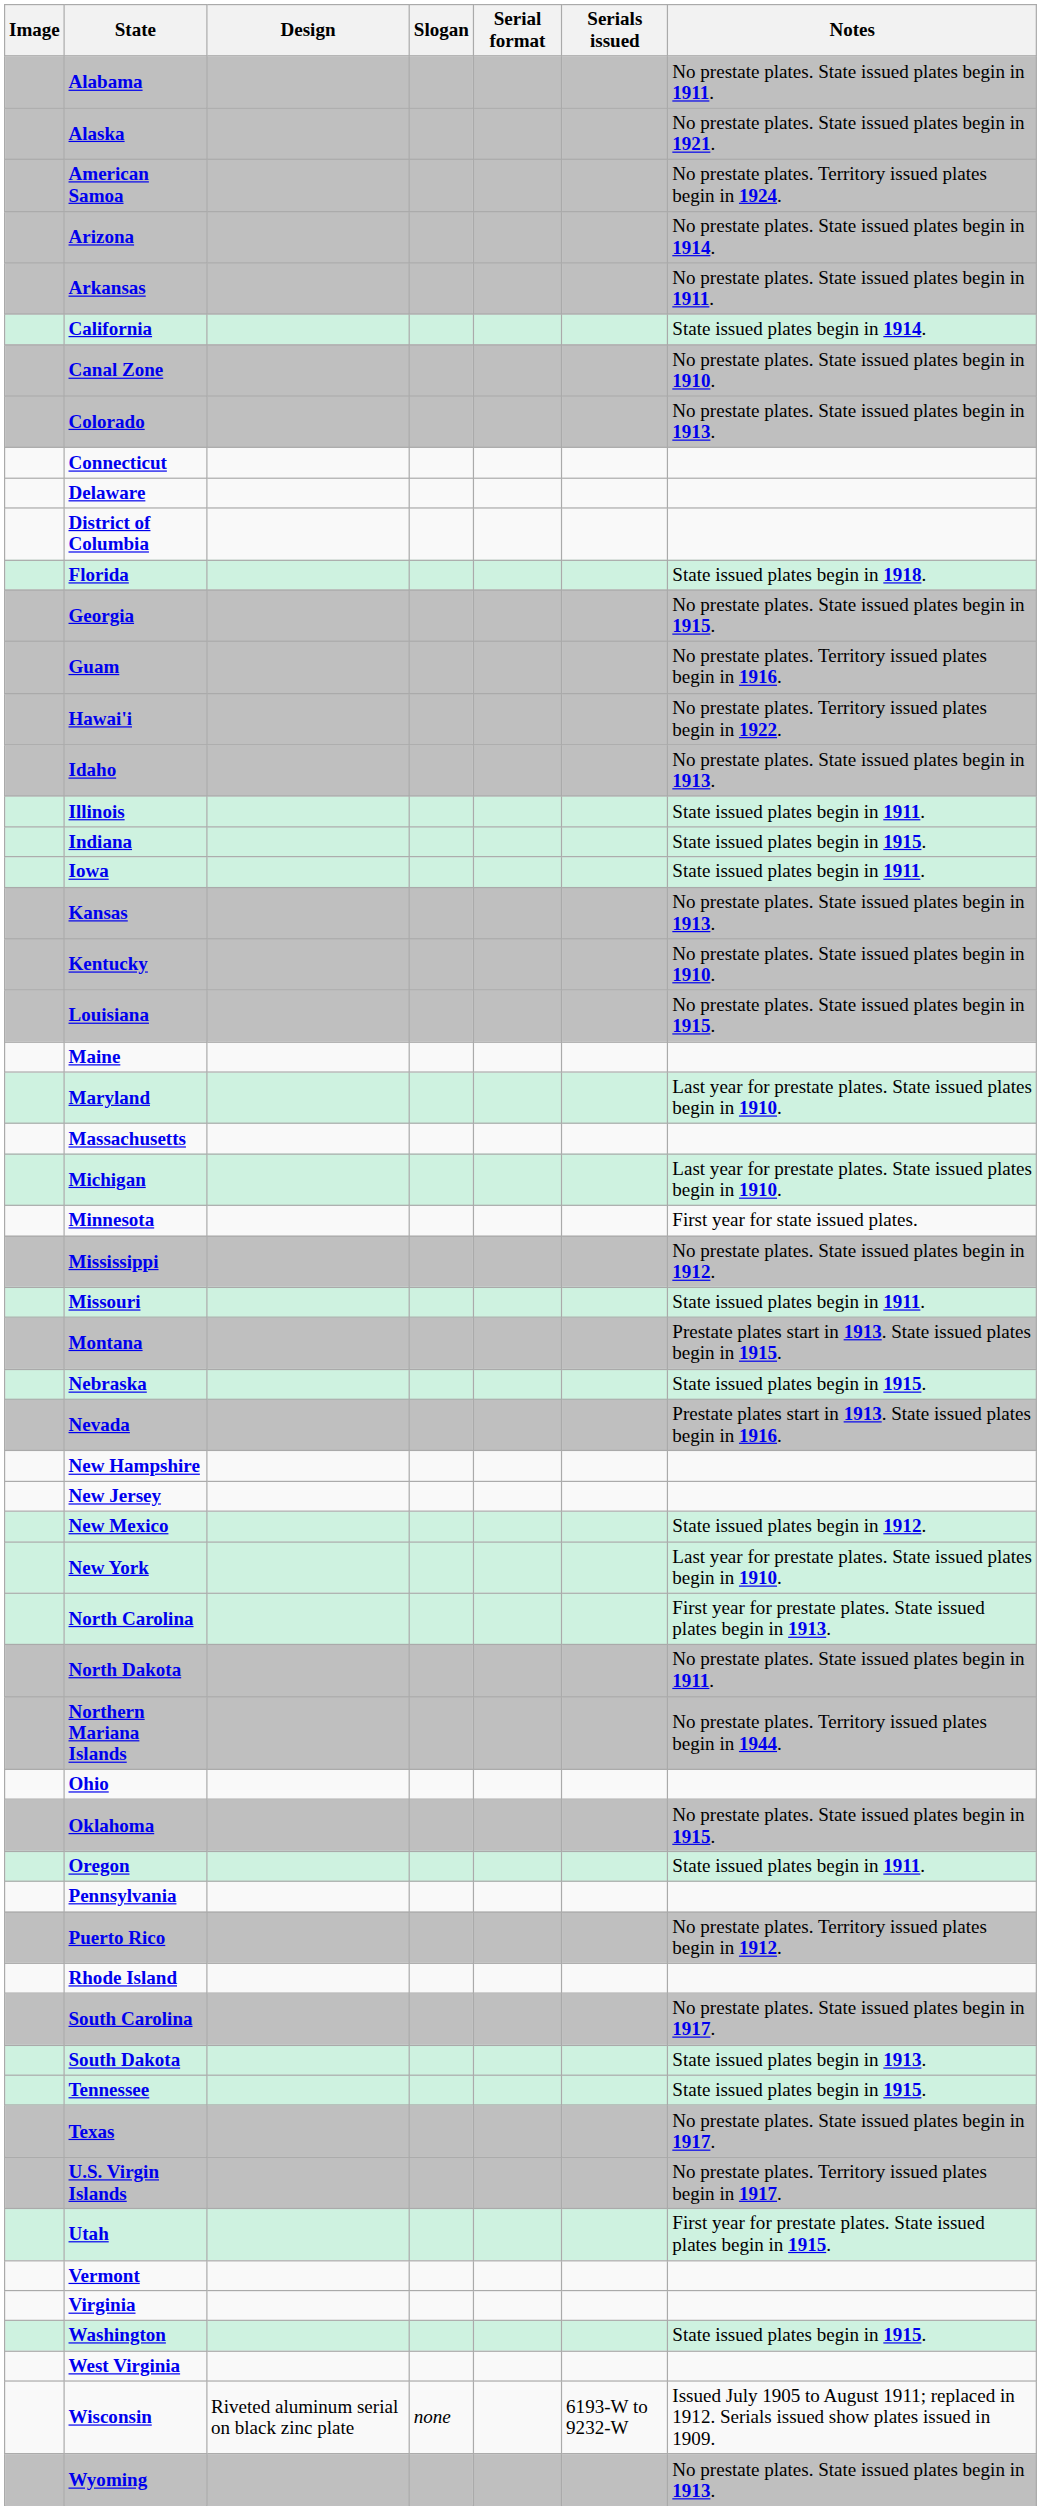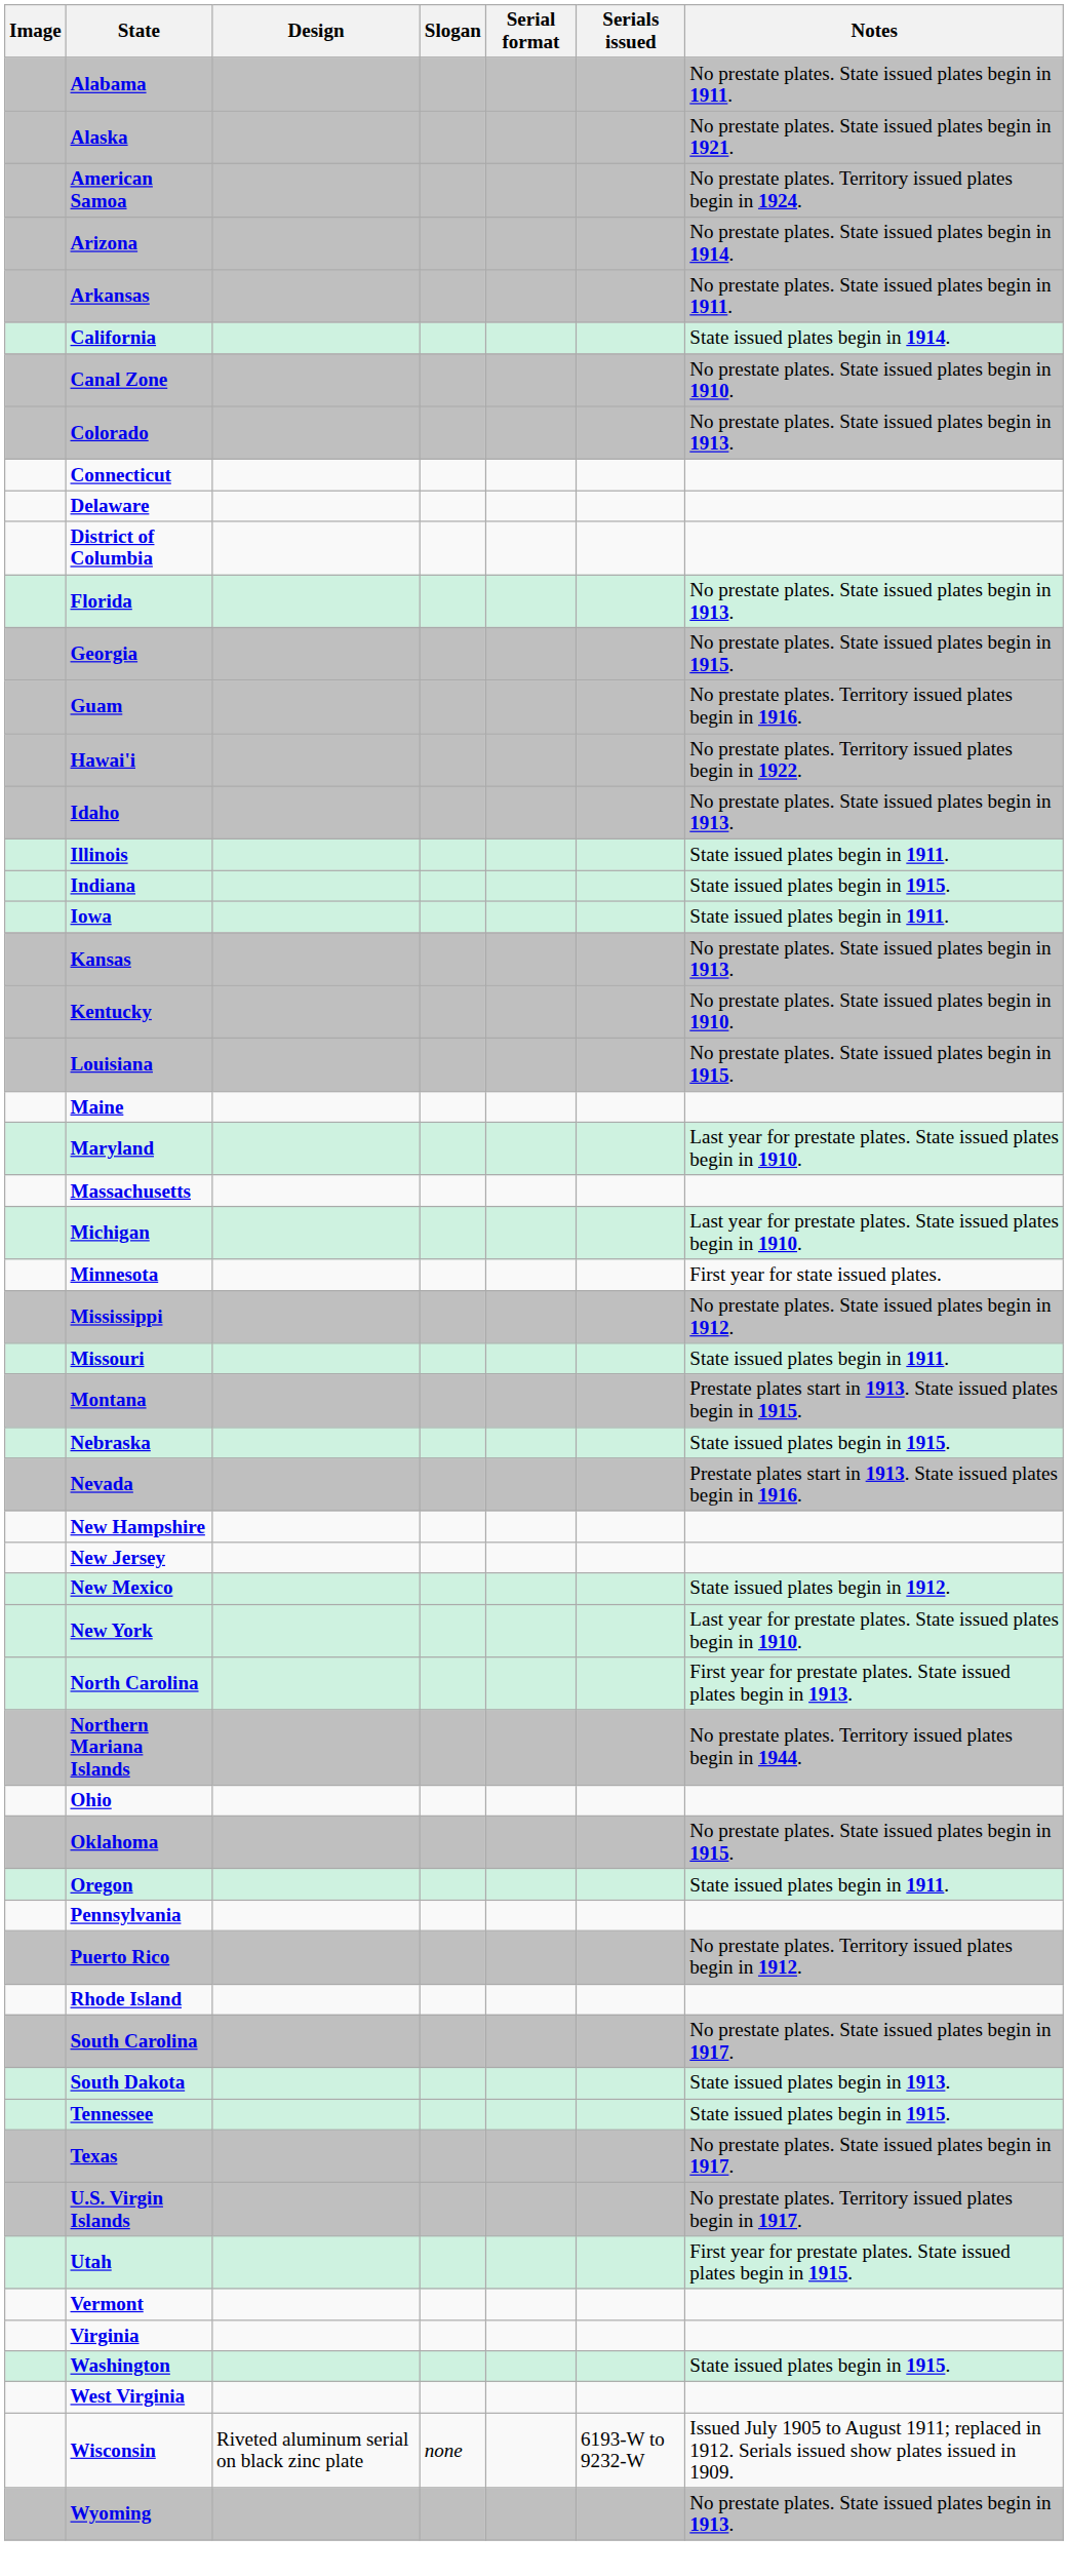Florida | Notes: State issued plates begin in 1918. -> No prestate plates. State issued plates begin in 1913.
- row: North Dakota | No prestate plates. State issued plates begin in 1911.
